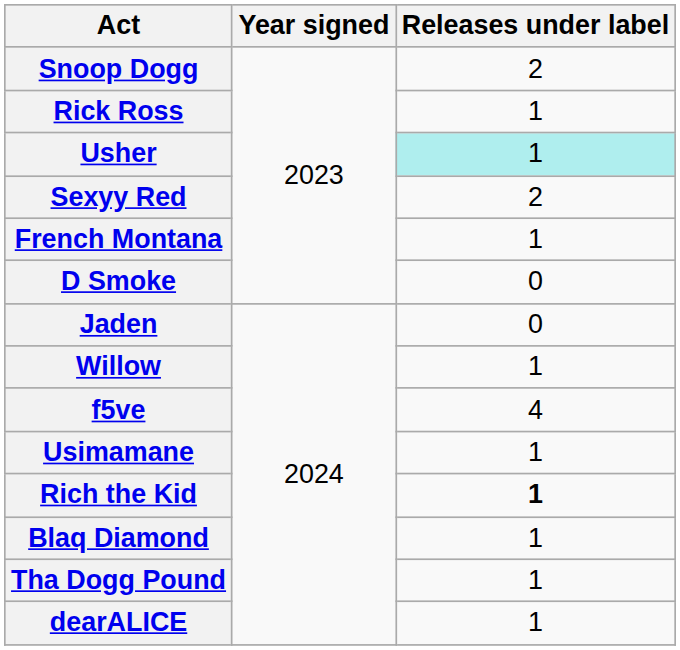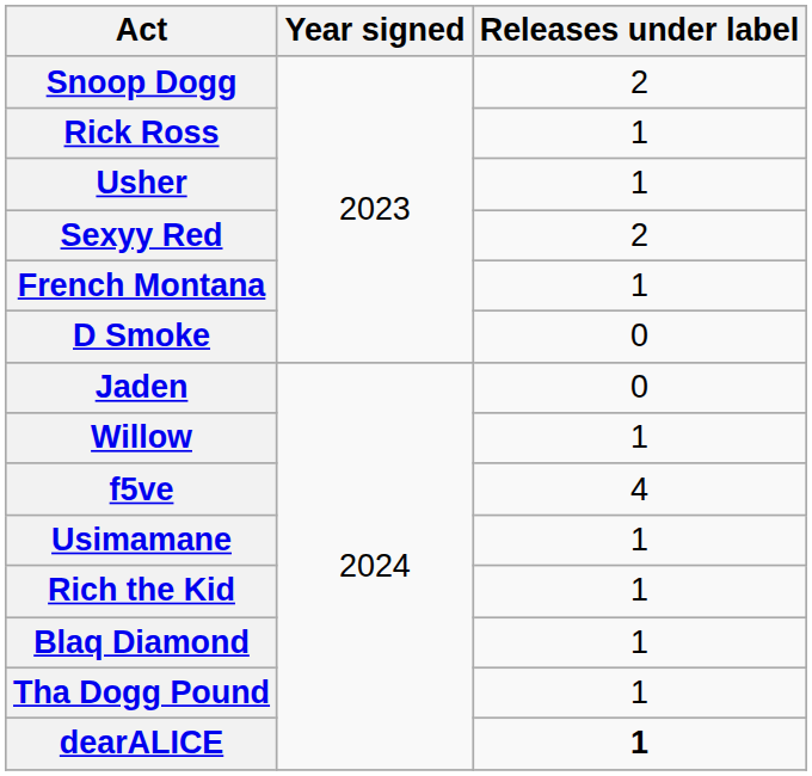Usher | Releases under label: paleturquoise background -> no background
Rich the Kid | Releases under label: bold -> normal
dearALICE | Releases under label: normal -> bold
